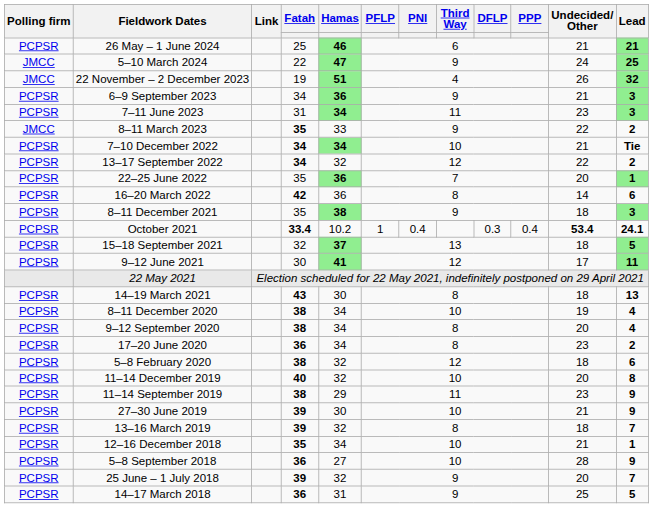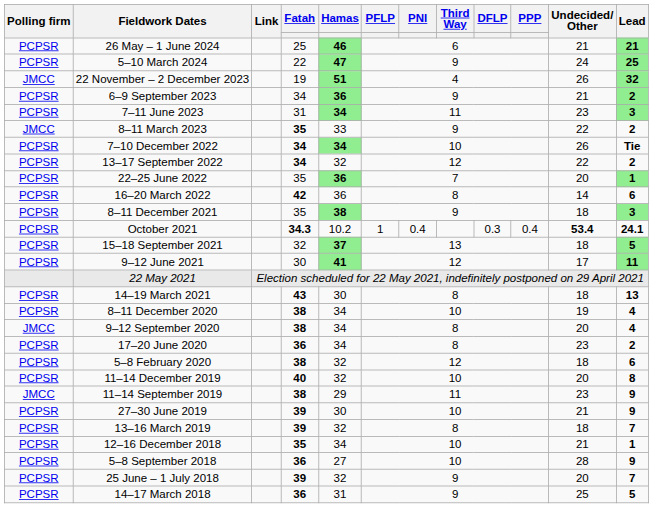5–10 March 2024 | Polling firm: JMCC -> PCPSR
6–9 September 2023 | Lead: 3 -> 2
7–10 December 2022 | Undecided/ Other: 21 -> 26
October 2021 | Fatah: 33.4 -> 34.3
9–12 September 2020 | Polling firm: PCPSR -> JMCC
11–14 September 2019 | Polling firm: PCPSR -> JMCC
